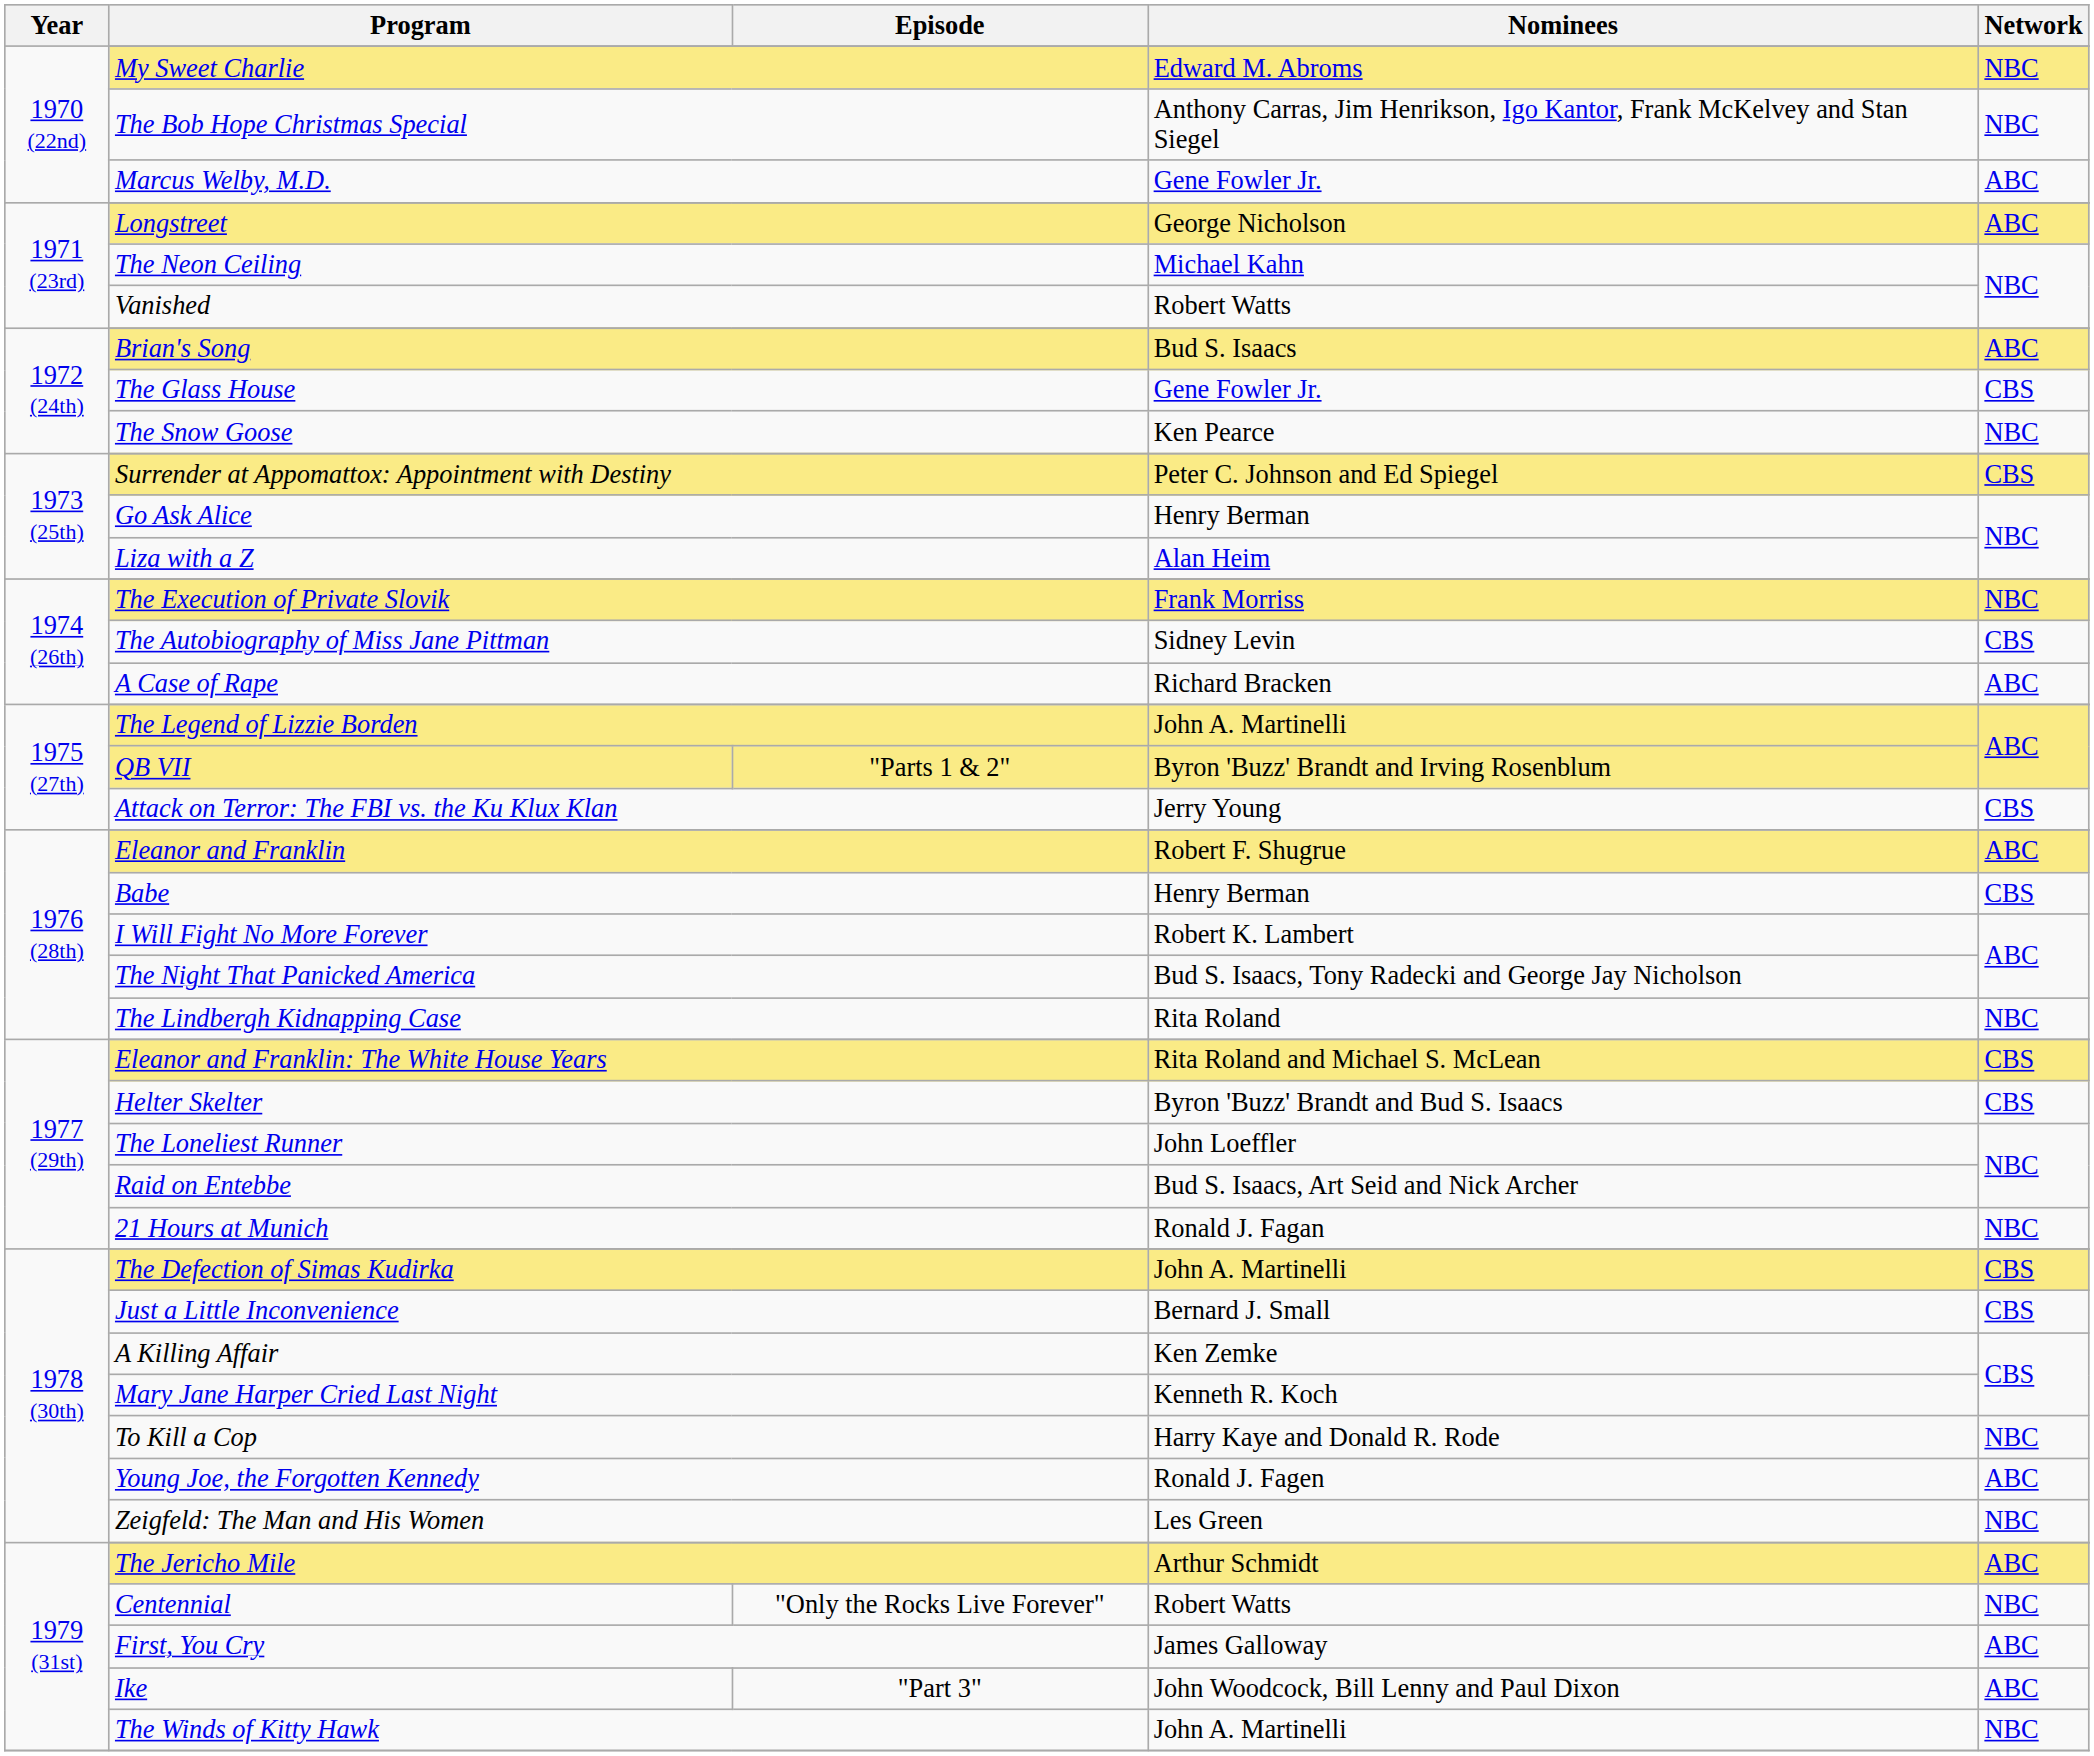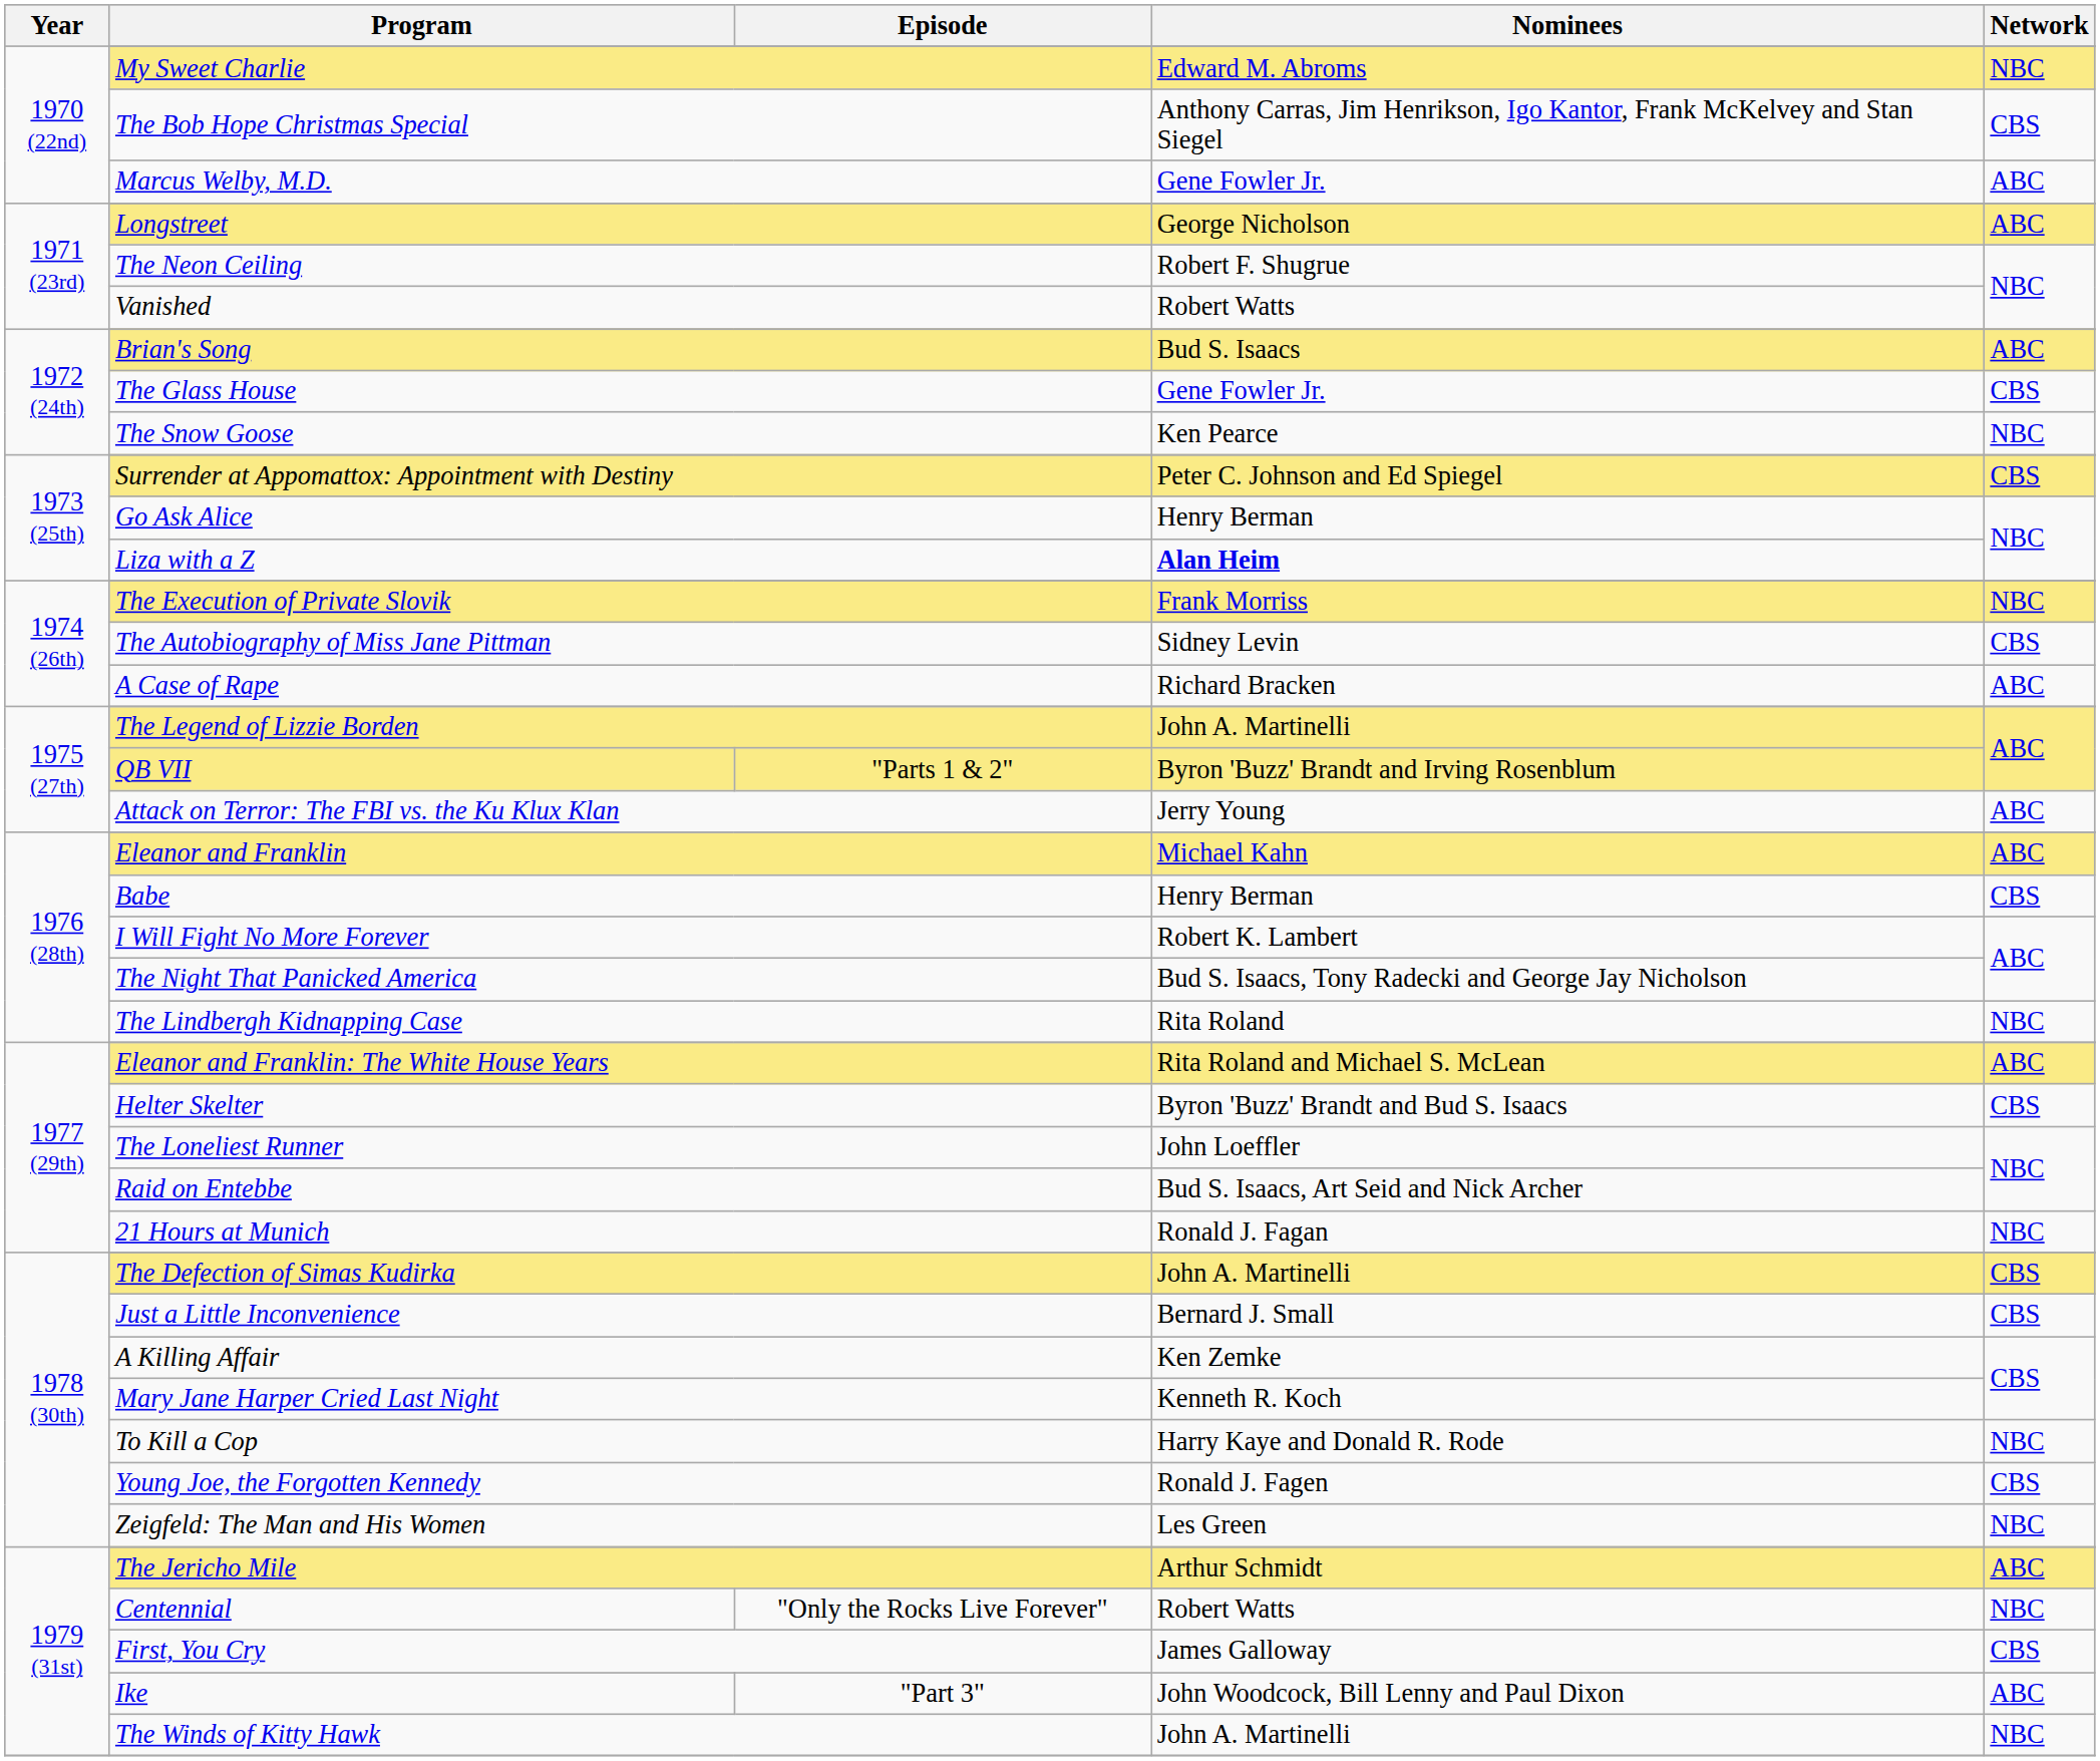The Bob Hope Christmas Special | Network: NBC -> CBS
The Neon Ceiling | Nominees: Michael Kahn -> Robert F. Shugrue
Liza with a Z | Nominees: normal -> bold
Attack on Terror: The FBI vs. the Ku Klux Klan | Network: CBS -> ABC
Eleanor and Franklin | Nominees: Robert F. Shugrue -> Michael Kahn
Eleanor and Franklin: The White House Years | Network: CBS -> ABC
Young Joe, the Forgotten Kennedy | Network: ABC -> CBS
First, You Cry | Network: ABC -> CBS
